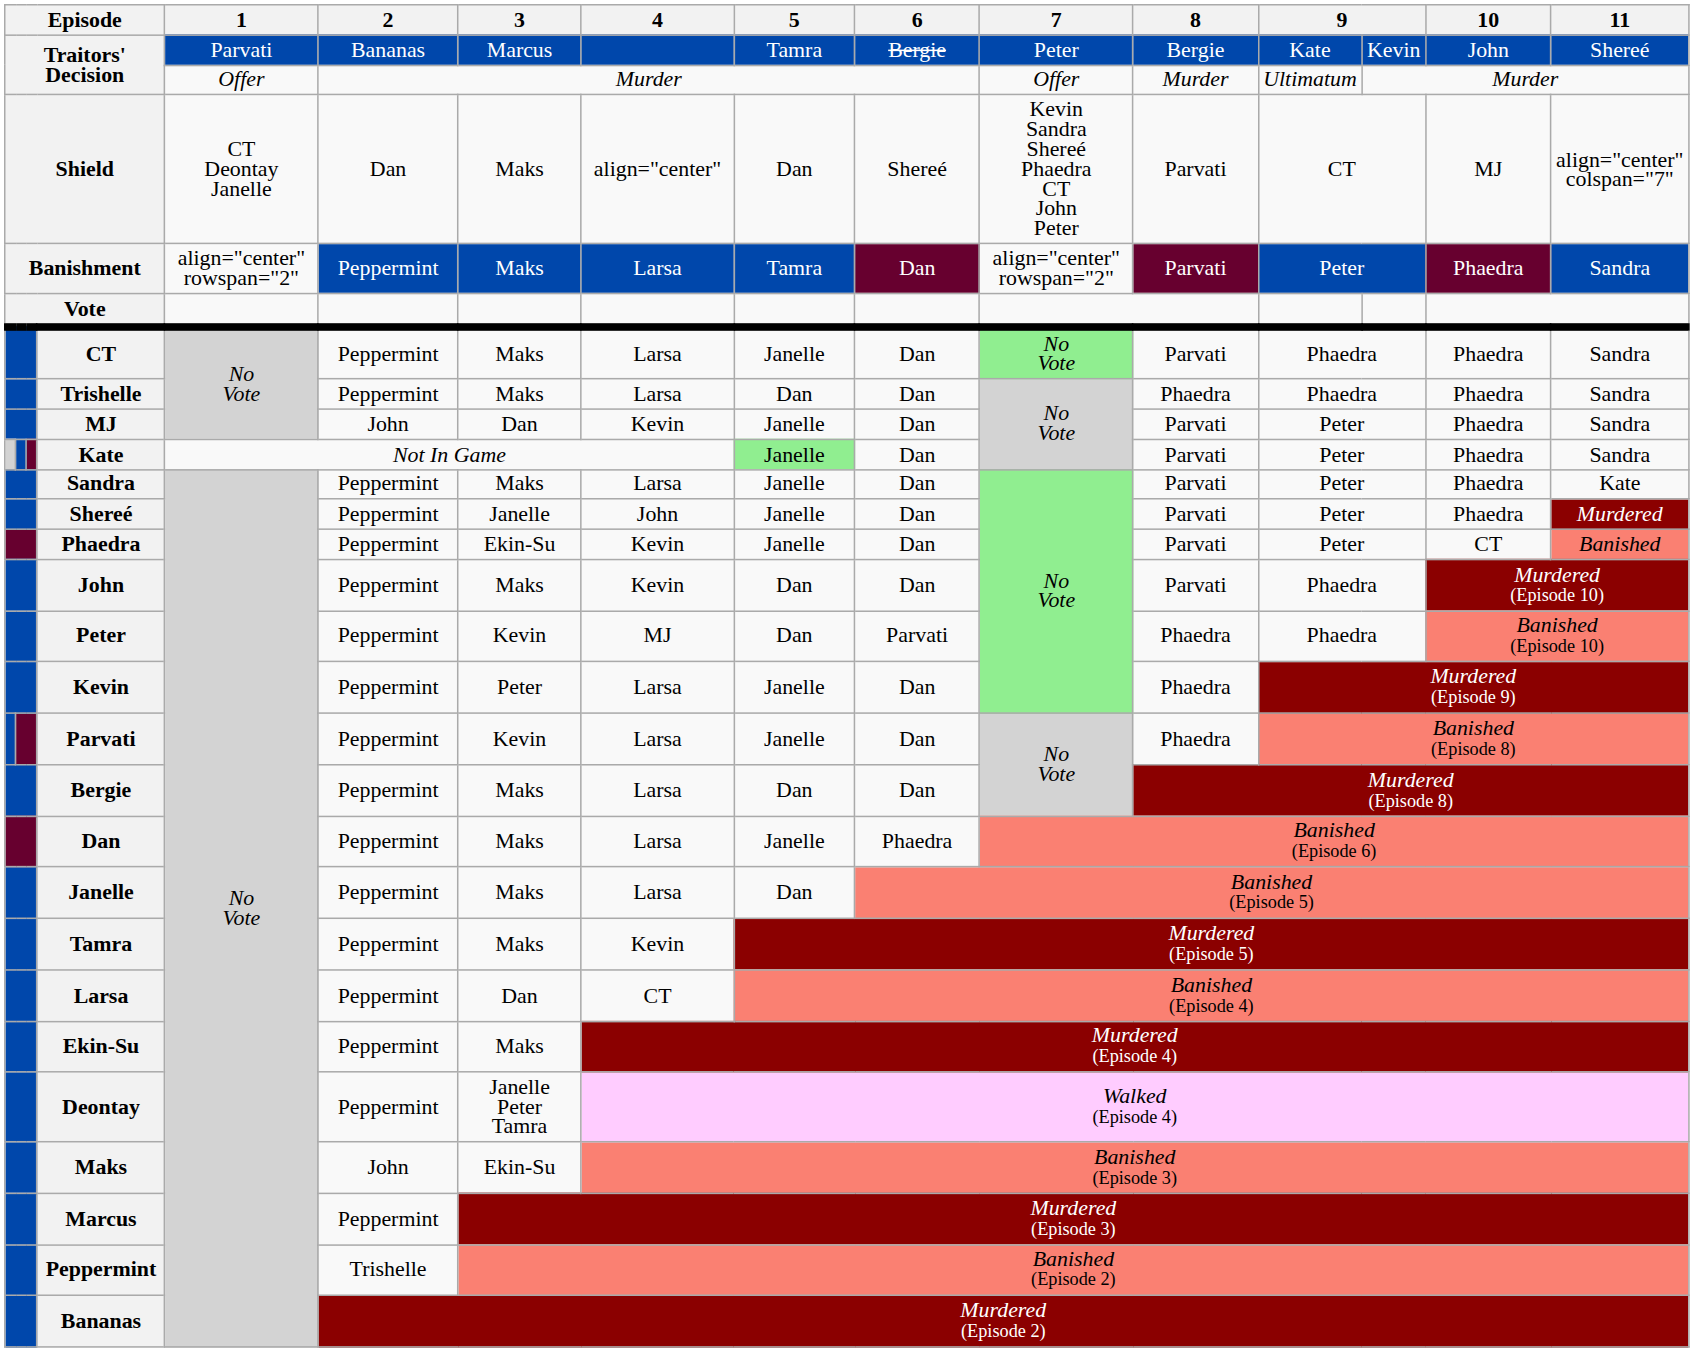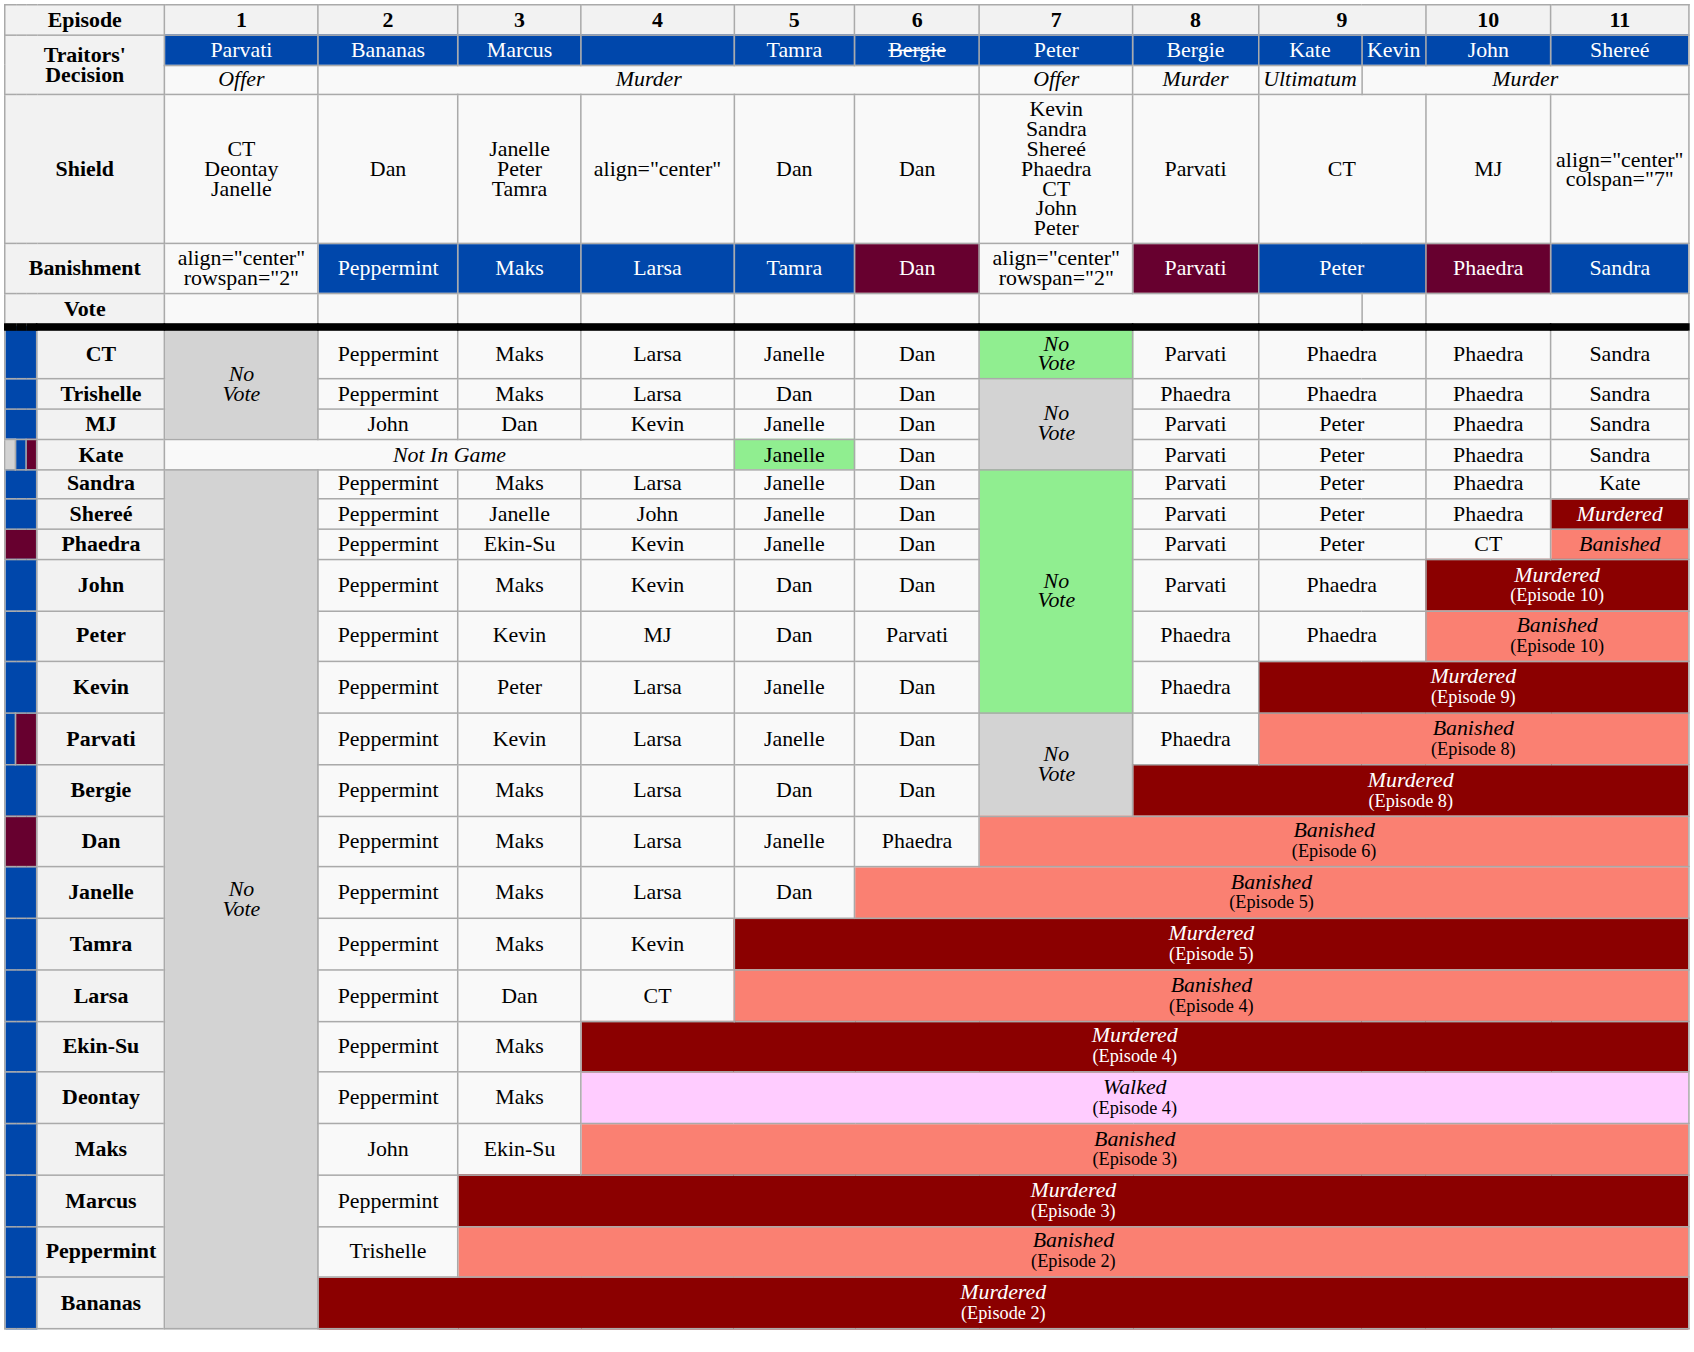Shield | 3: Maks -> Janelle Peter Tamra
Shield | 6: Shereé -> Dan
Deontay | 3: Janelle Peter Tamra -> Maks
